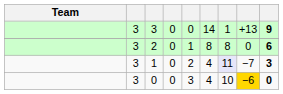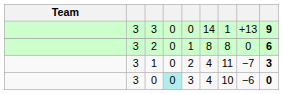row 4 | column 7: lavender background -> no background
row 5 | column 4: no background -> paleturquoise background
row 5 | column 8: gold background -> no background
